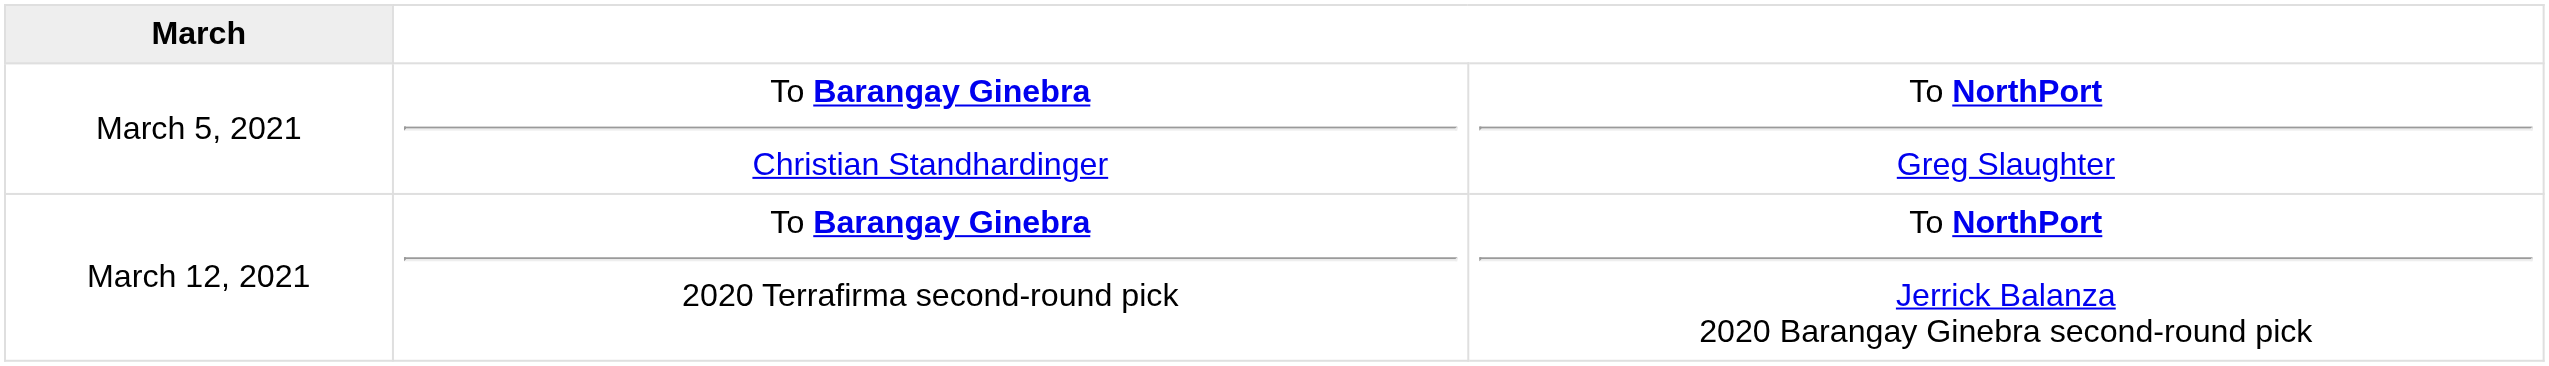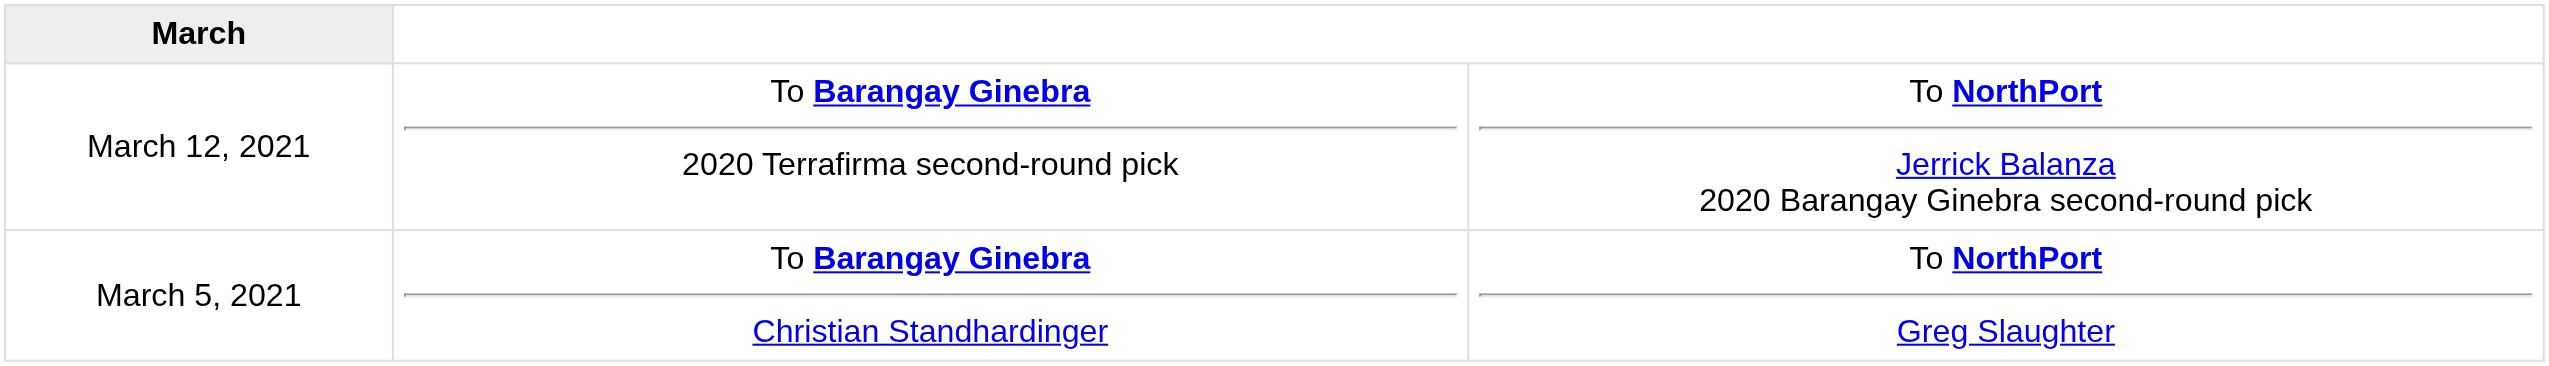rows swapped: March 5, 2021 <-> March 12, 2021
